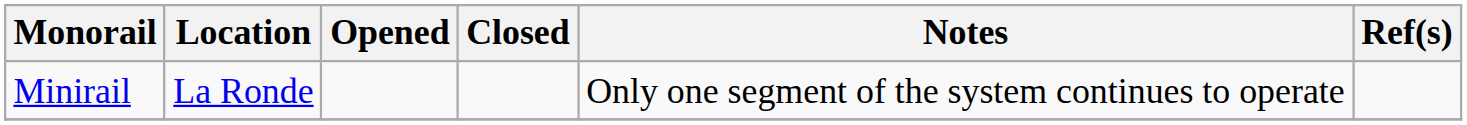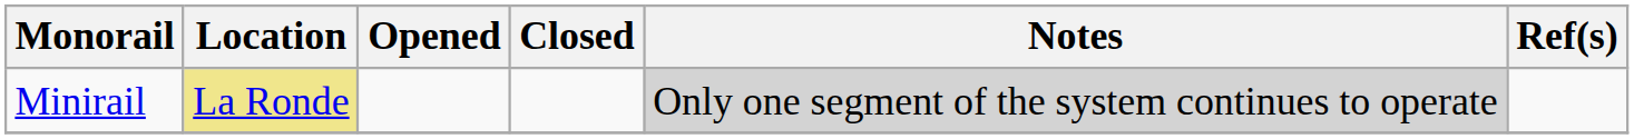Minirail | Location: no background -> khaki background
Minirail | Notes: no background -> lightgrey background
